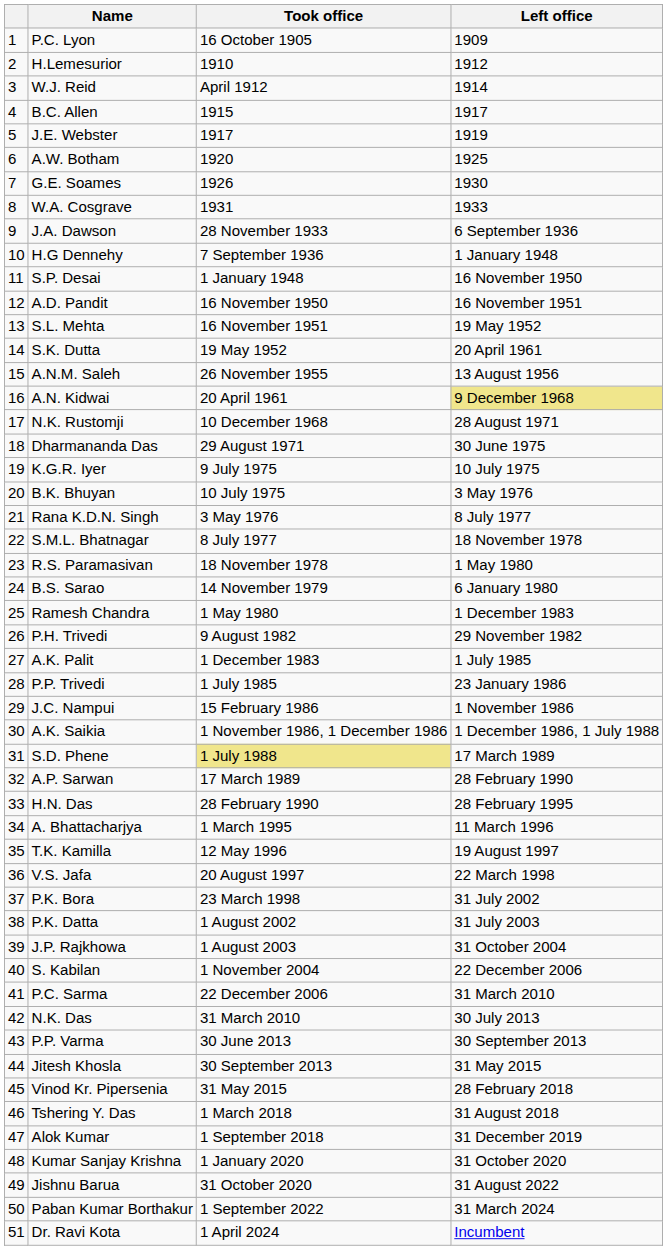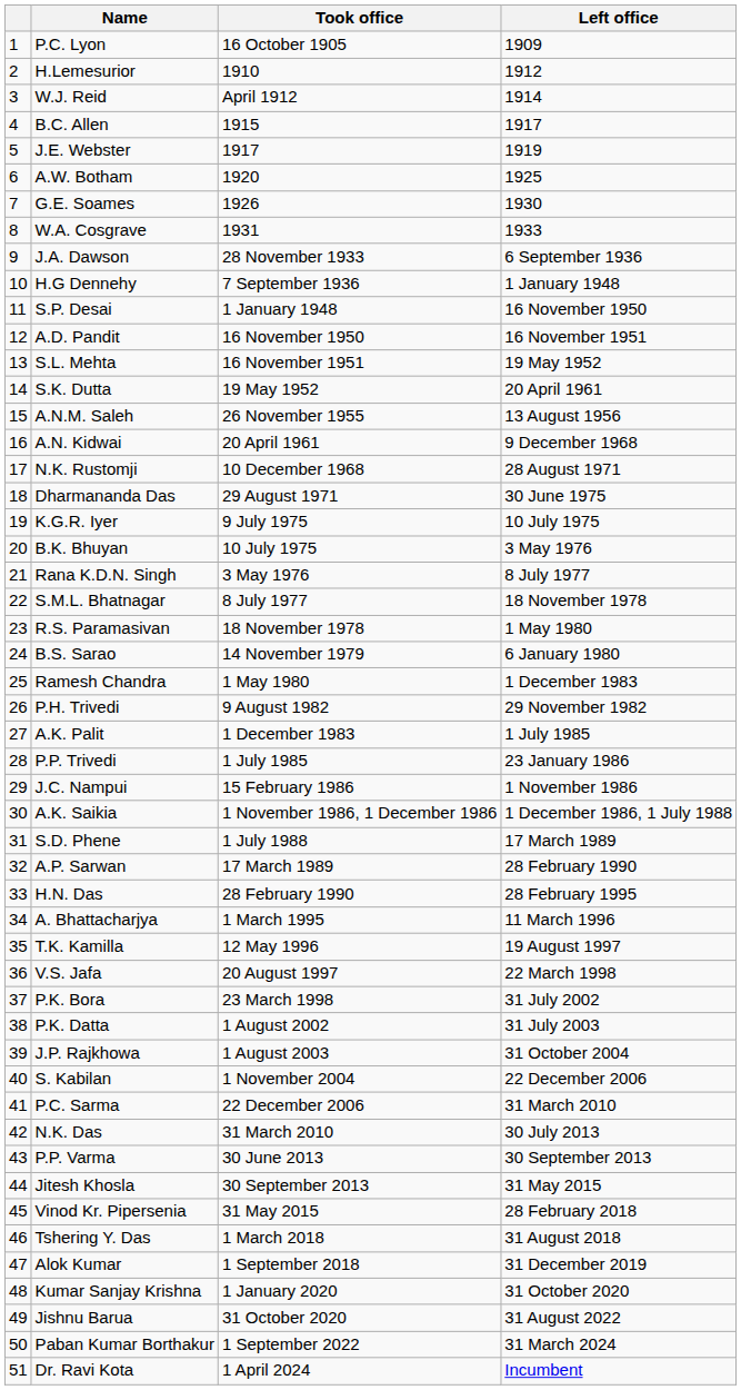A.N. Kidwai | Left office: khaki background -> no background
S.D. Phene | Took office: khaki background -> no background
